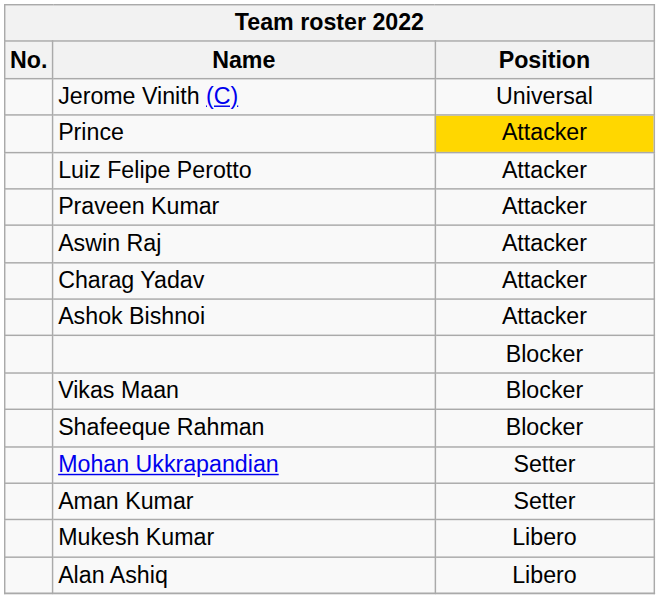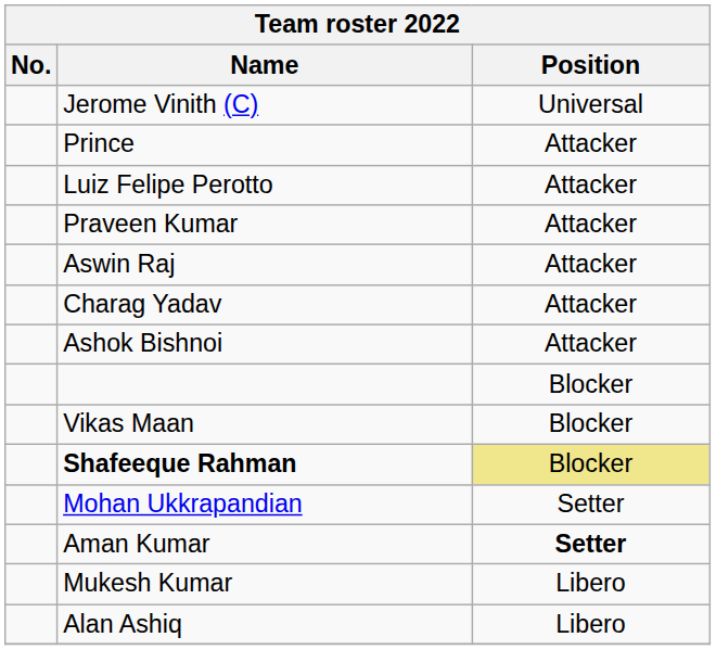Prince | Position: gold background -> no background
Shafeeque Rahman | Name: normal -> bold
Shafeeque Rahman | Position: no background -> khaki background
Aman Kumar | Position: normal -> bold
